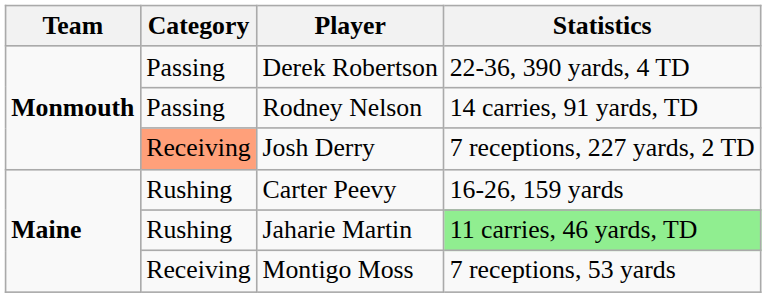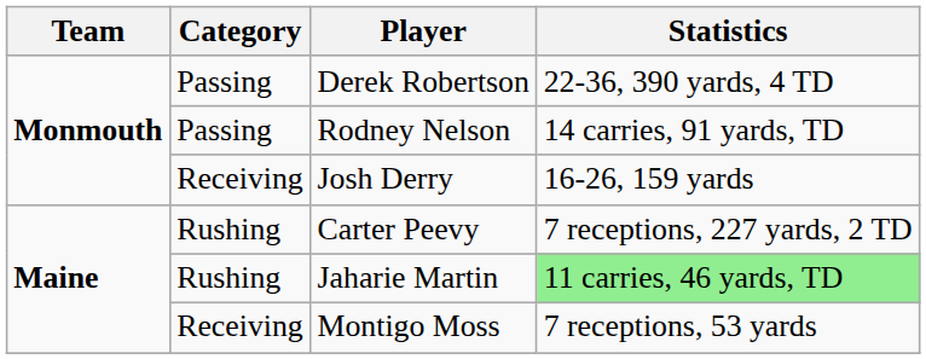Josh Derry | Category: lightsalmon background -> no background
Josh Derry | Statistics: 7 receptions, 227 yards, 2 TD -> 16-26, 159 yards
Carter Peevy | Statistics: 16-26, 159 yards -> 7 receptions, 227 yards, 2 TD
